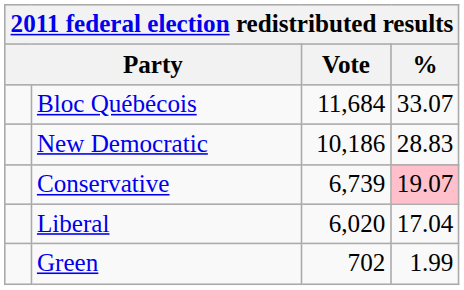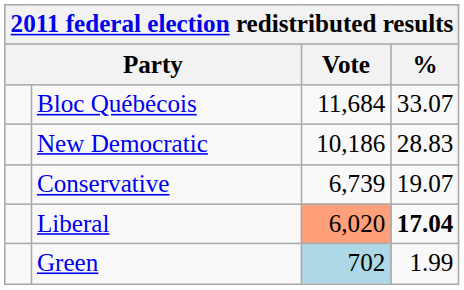Conservative | %: pink background -> no background
Liberal | Vote: no background -> lightsalmon background
Liberal | %: normal -> bold
Green | Vote: no background -> lightblue background
